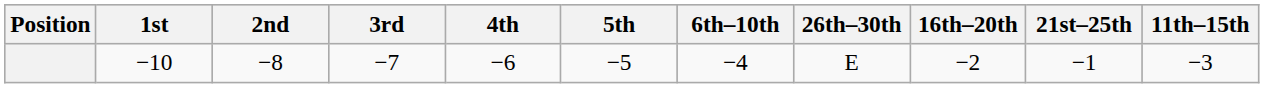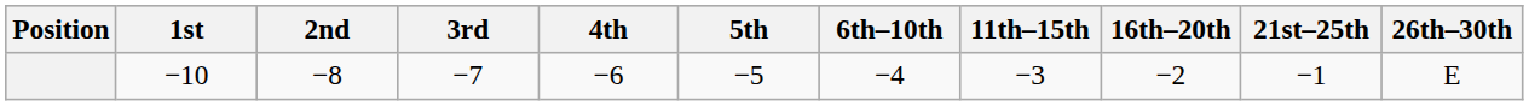columns swapped: 11th–15th <-> 26th–30th
